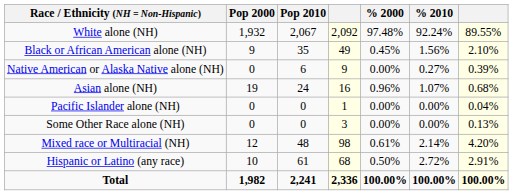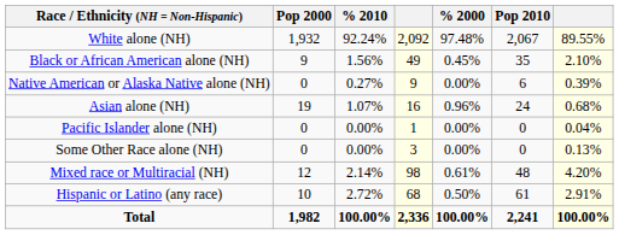columns swapped: Pop 2010 <-> % 2010
